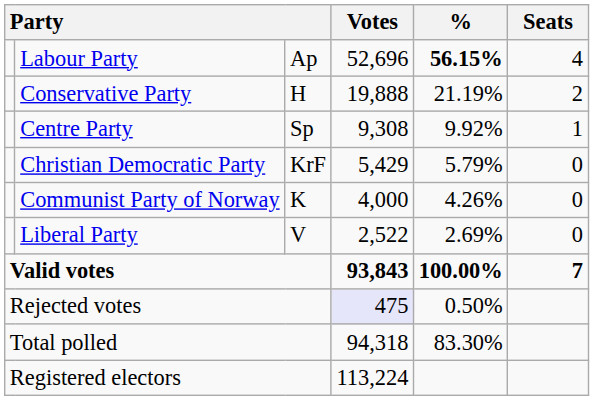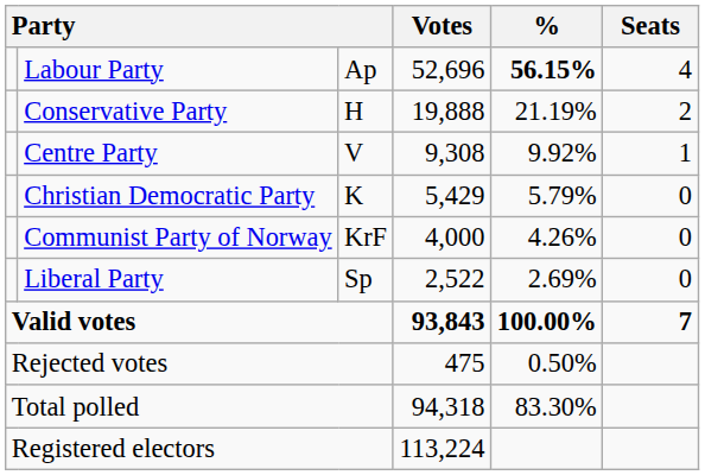Centre Party | column 3: Sp -> V
Christian Democratic Party | column 3: KrF -> K
Communist Party of Norway | column 3: K -> KrF
Liberal Party | column 3: V -> Sp
Rejected votes | Votes: lavender background -> no background
